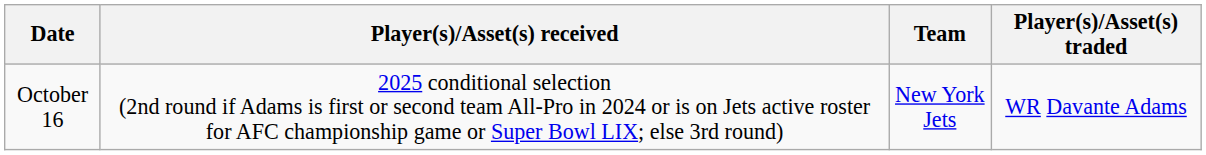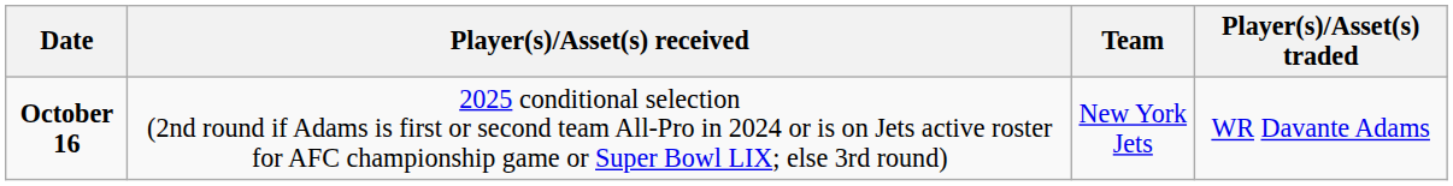row 2 | Date: normal -> bold
